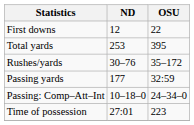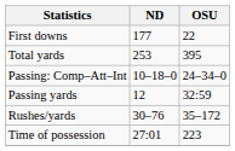First downs | ND: 12 -> 177
rows swapped: Rushes/yards <-> Passing: Comp–Att–Int
Passing yards | ND: 177 -> 12
